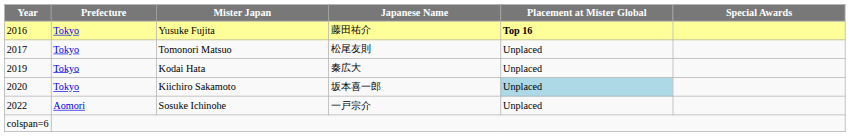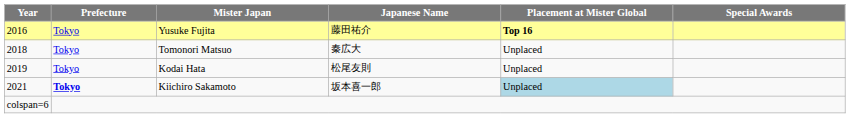Tomonori Matsuo | Year: 2017 -> 2018
Tomonori Matsuo | Japanese Name: 松尾友則 -> 秦広大
Kodai Hata | Japanese Name: 秦広大 -> 松尾友則
Kiichiro Sakamoto | Year: 2020 -> 2021
Kiichiro Sakamoto | Prefecture: normal -> bold
- row: 2022 | Aomori | Sosuke Ichinohe | 一戸宗介 | Unplaced
